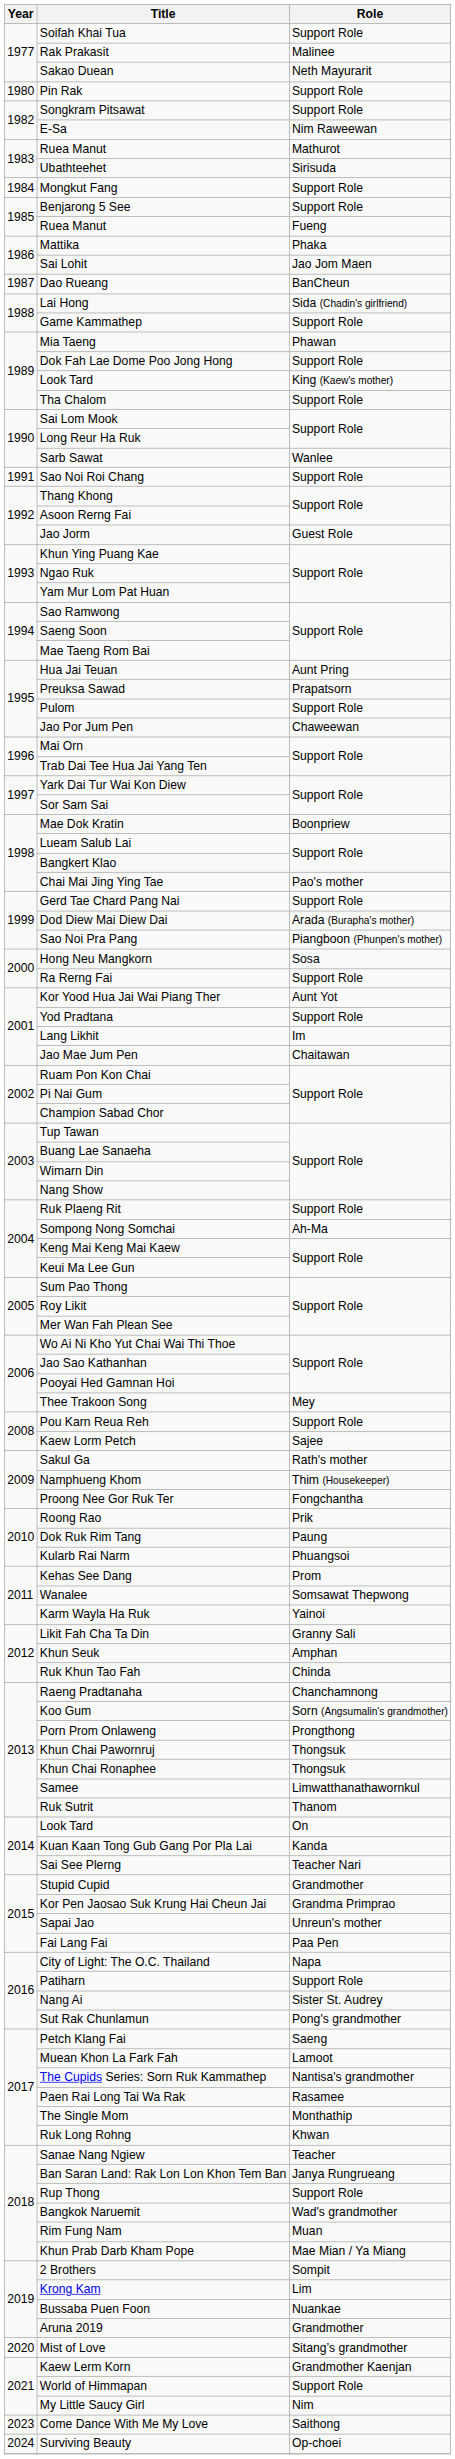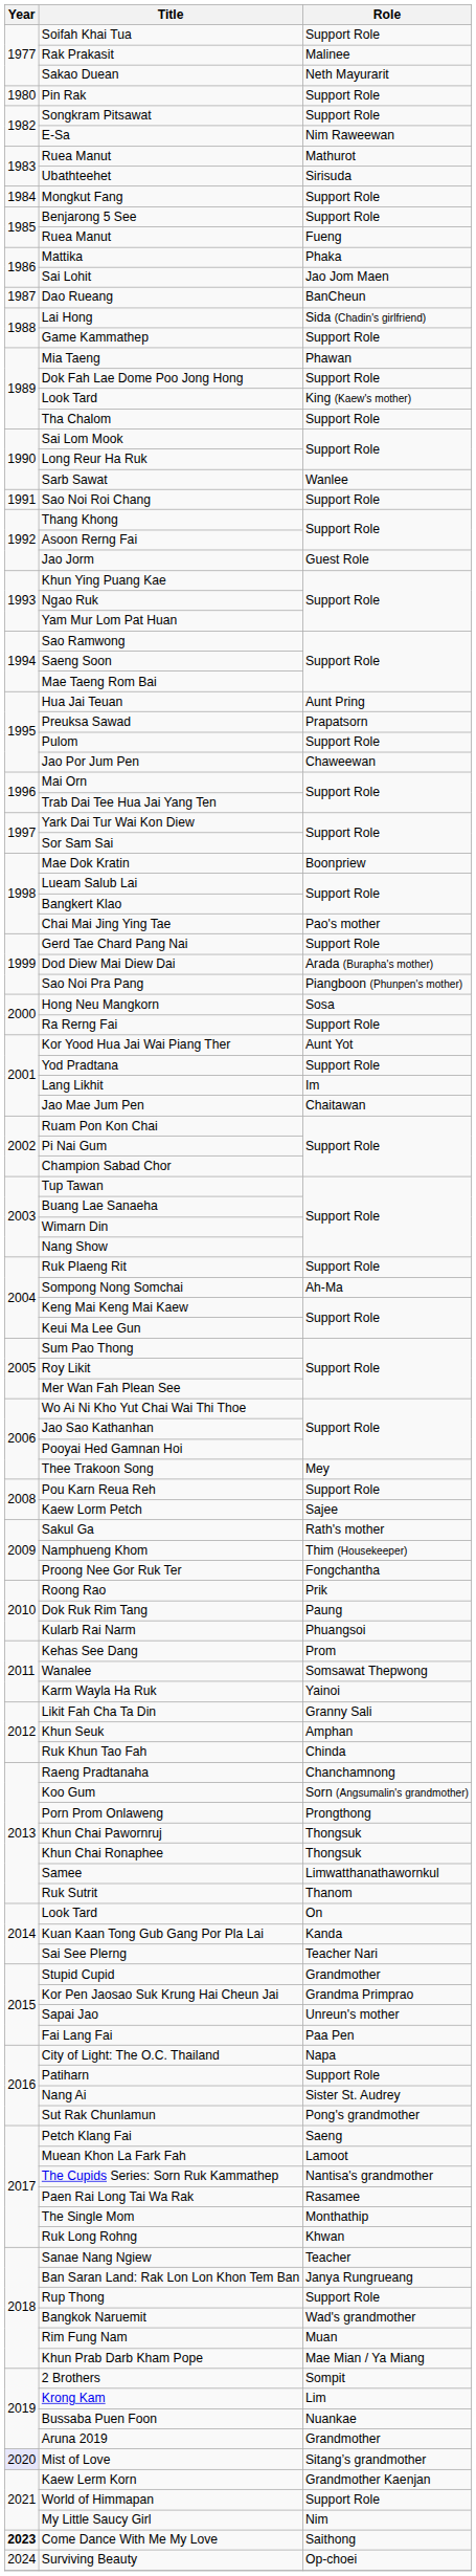Mist of Love | Year: no background -> lavender background
Come Dance With Me My Love | Year: normal -> bold
